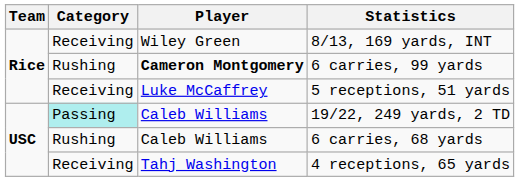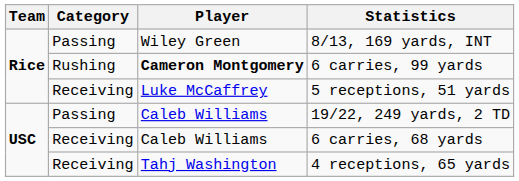8/13, 169 yards, INT | Category: Receiving -> Passing
19/22, 249 yards, 2 TD | Category: paleturquoise background -> no background
6 carries, 68 yards | Category: Rushing -> Receiving
